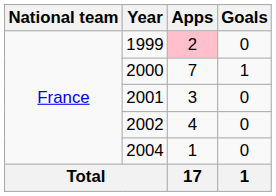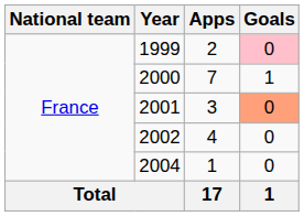1999 | Apps: pink background -> no background
1999 | Goals: no background -> pink background
2001 | Goals: no background -> lightsalmon background
